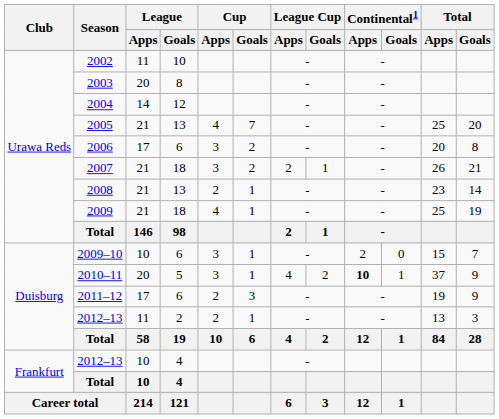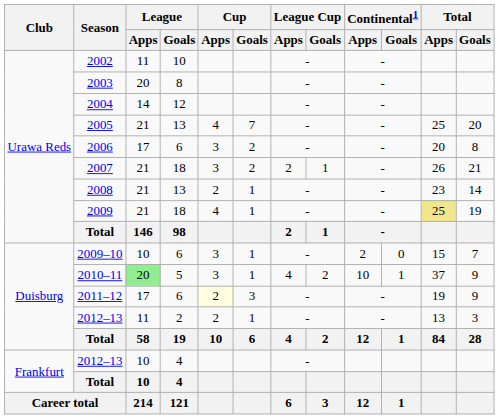2009 | Total / Apps: no background -> khaki background
2010–11 | League / Apps: no background -> lightgreen background
2010–11 | Continental1 / Apps: bold -> normal
2011–12 | Cup / Apps: no background -> lightyellow background
